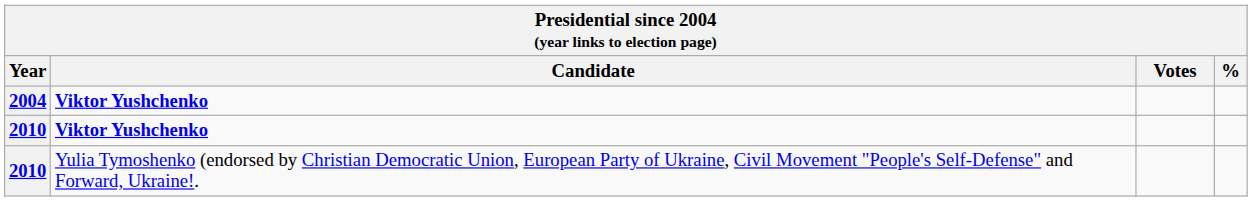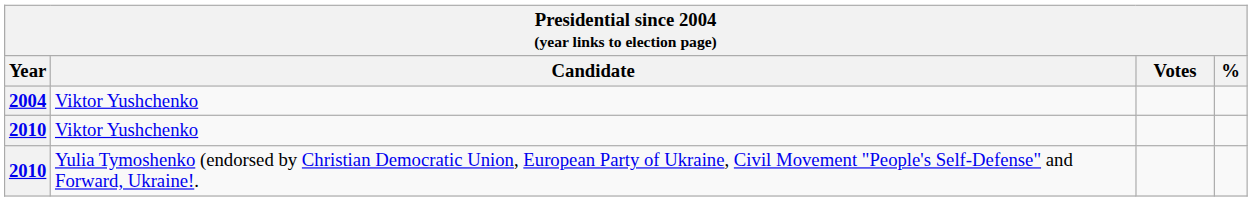2004 | Candidate: bold -> normal
2010 / Viktor Yushchenko | Candidate: bold -> normal
